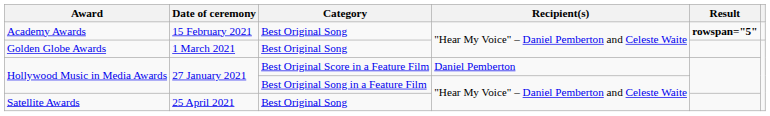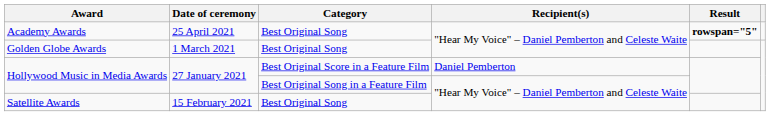Academy Awards | Date of ceremony: 15 February 2021 -> 25 April 2021
Satellite Awards | Date of ceremony: 25 April 2021 -> 15 February 2021
